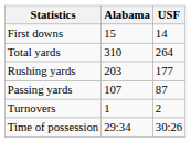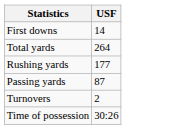- column: Alabama | 15 | 310 | 203 | 107 | 1 | 29:34
